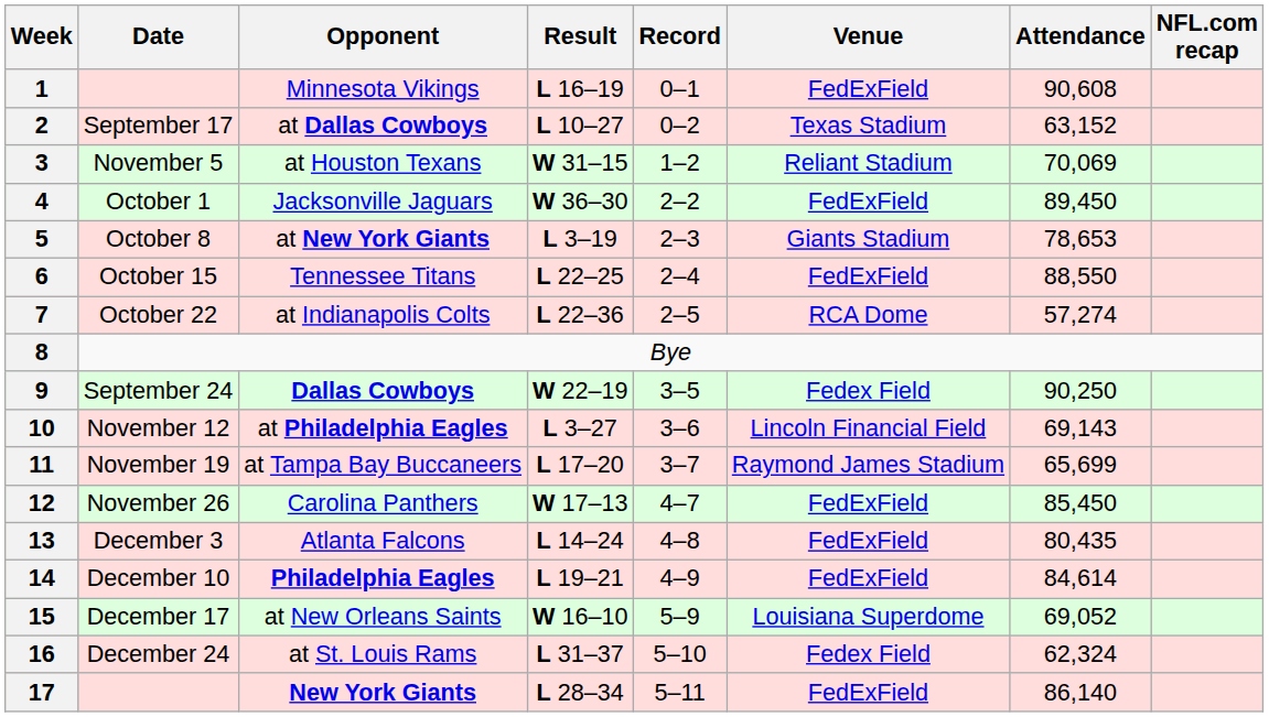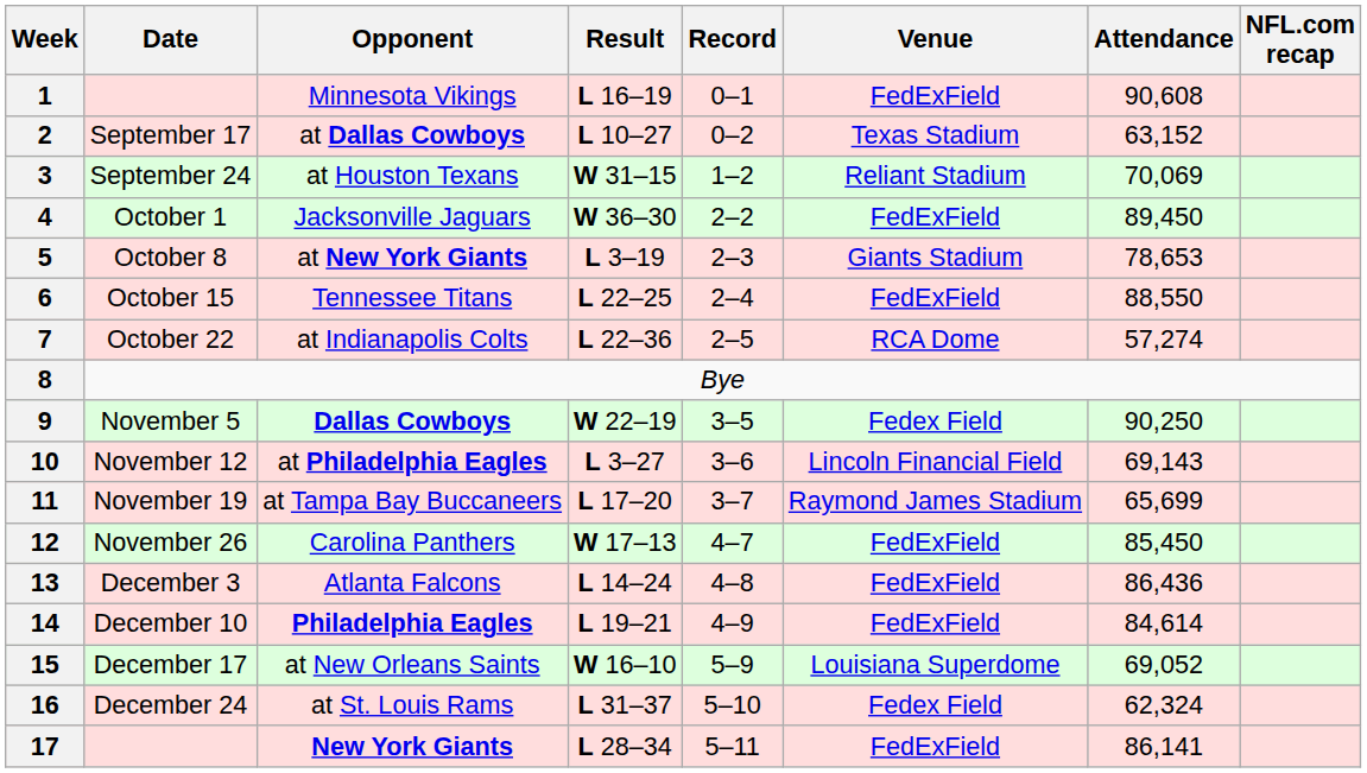3 | Date: November 5 -> September 24
9 | Date: September 24 -> November 5
13 | Attendance: 80,435 -> 86,436
17 | Attendance: 86,140 -> 86,141
